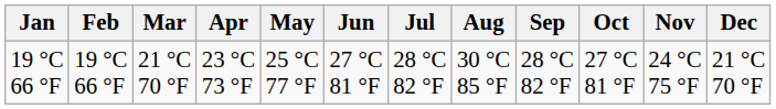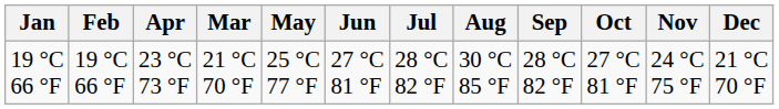columns swapped: Mar <-> Apr
